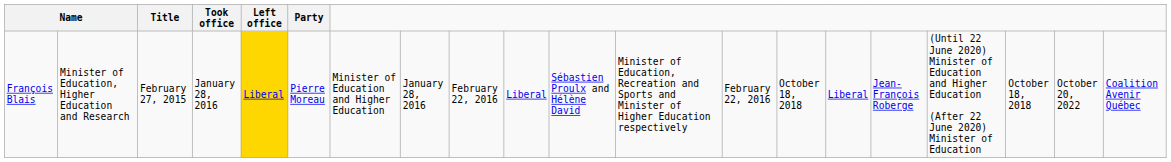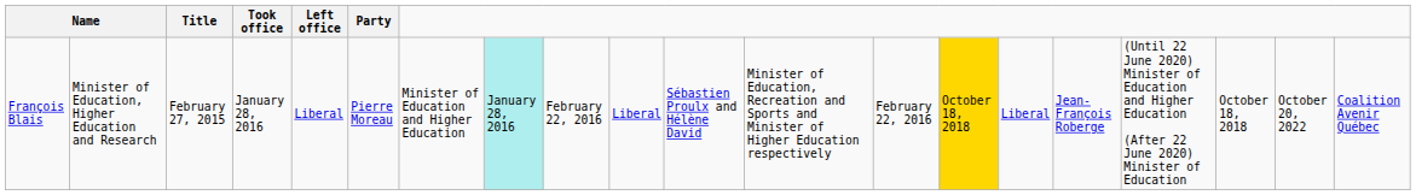François Blais | Left office: gold background -> no background
François Blais | column 8: no background -> paleturquoise background
François Blais | column 14: no background -> gold background
